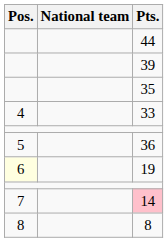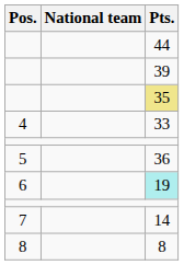35 | Pts.: no background -> khaki background
19 | Pos.: lightyellow background -> no background
19 | Pts.: no background -> paleturquoise background
14 | Pts.: pink background -> no background
